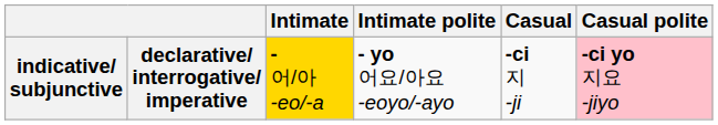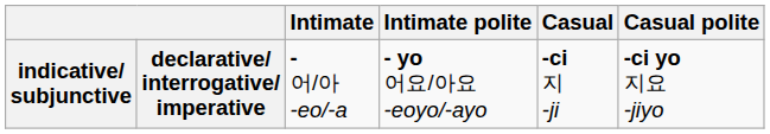indicative/ subjunctive | Intimate: gold background -> no background
indicative/ subjunctive | Casual polite: pink background -> no background
